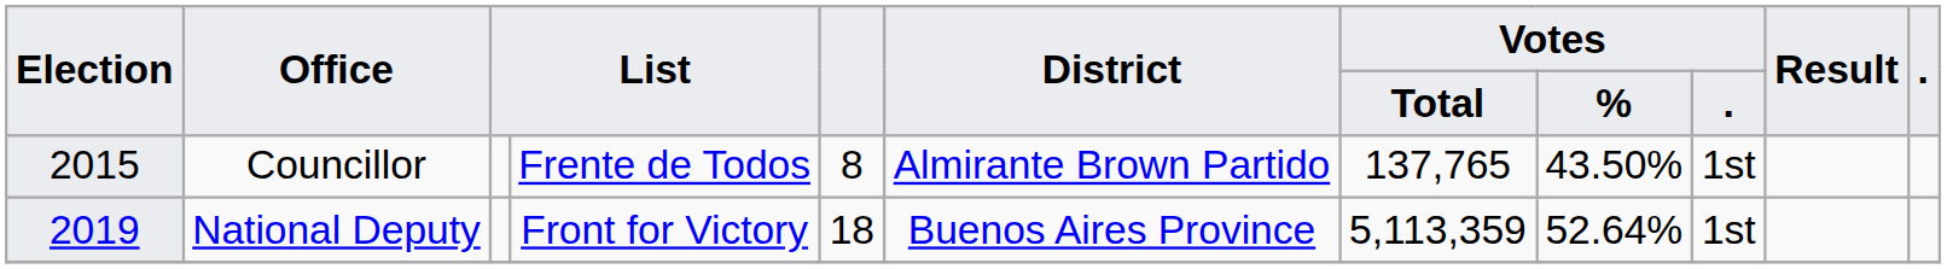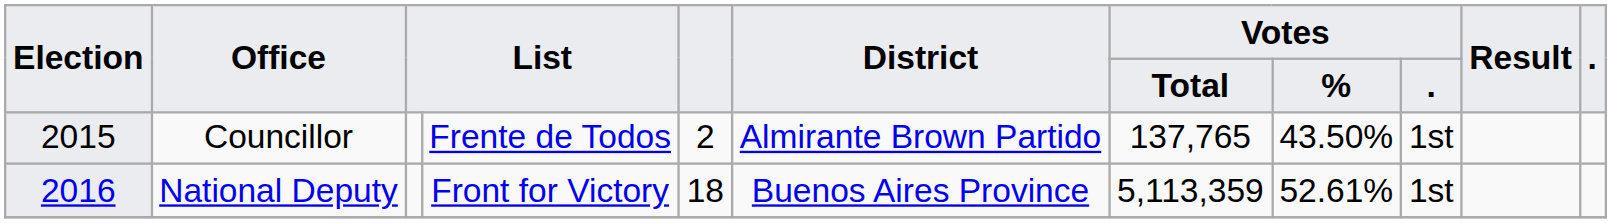Councillor | column 5: 8 -> 2
National Deputy | Election: 2019 -> 2016
National Deputy | Votes / %: 52.64% -> 52.61%
